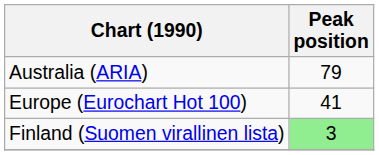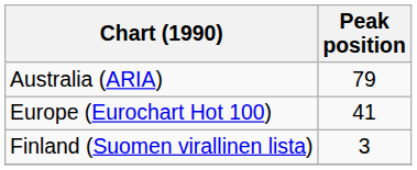Finland (Suomen virallinen lista) | Peak position: lightgreen background -> no background
